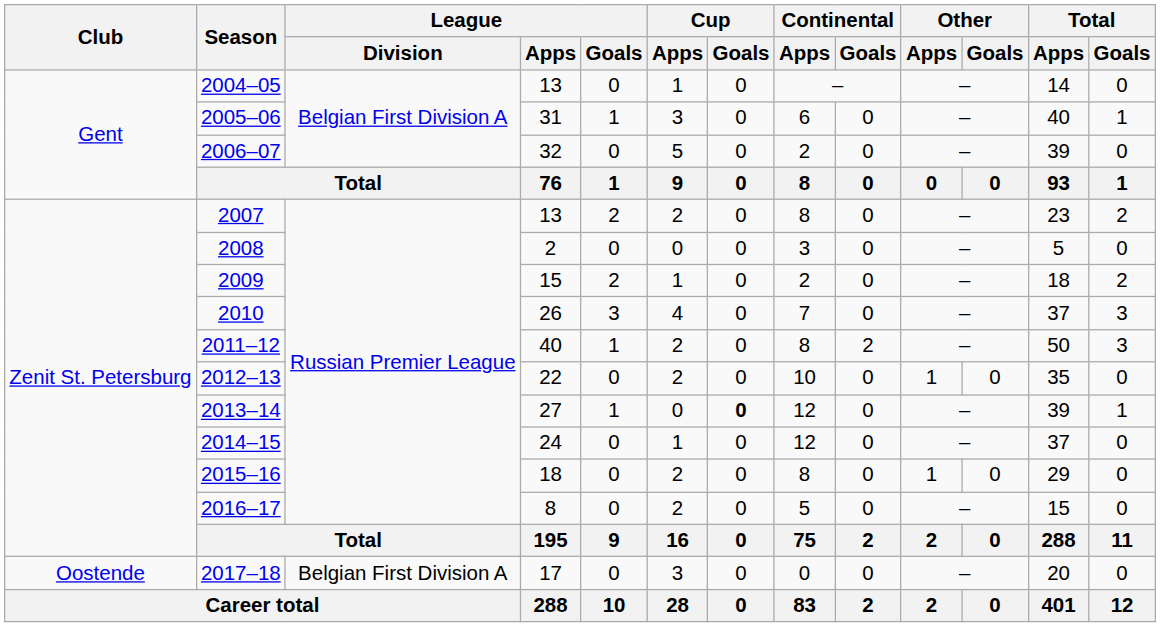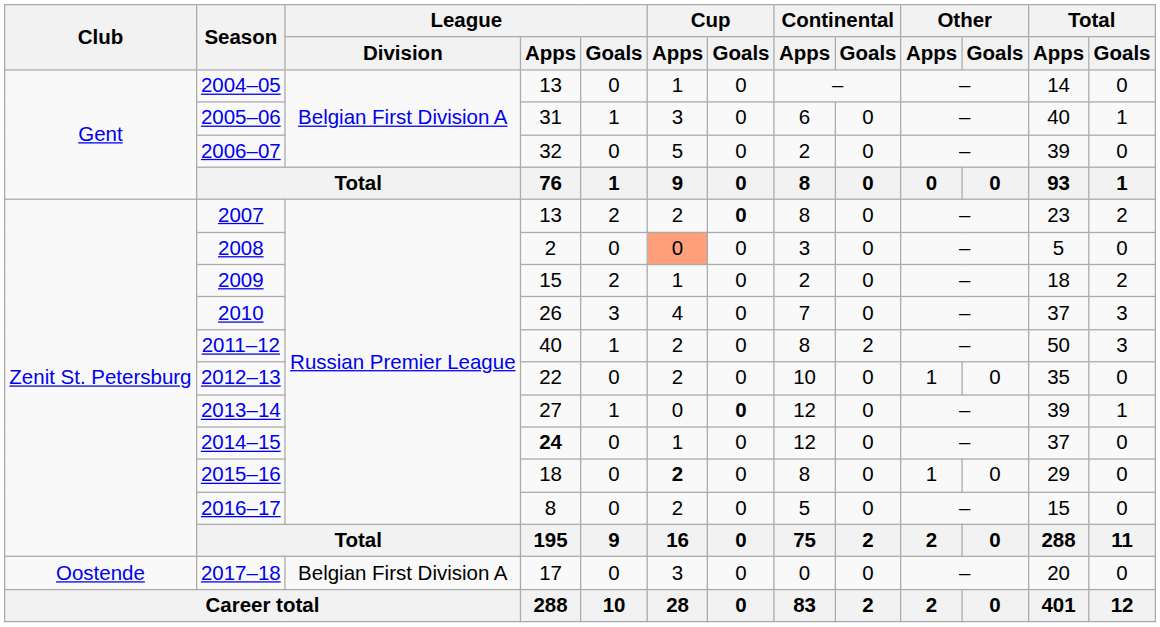2007 | Cup / Goals: normal -> bold
2008 | Cup / Apps: no background -> lightsalmon background
2014–15 | League / Apps: normal -> bold
2015–16 | Cup / Apps: normal -> bold
